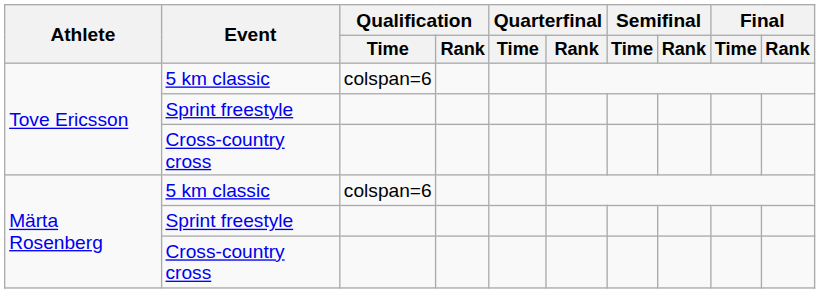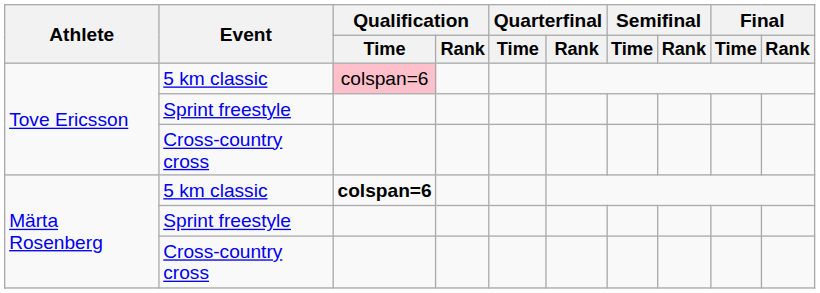Tove Ericsson / 5 km classic | Qualification / Time: no background -> pink background
Märta Rosenberg / 5 km classic | Qualification / Time: normal -> bold
